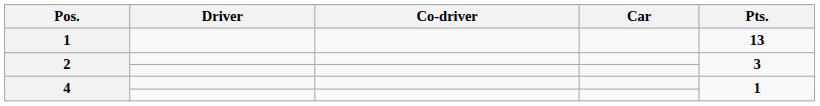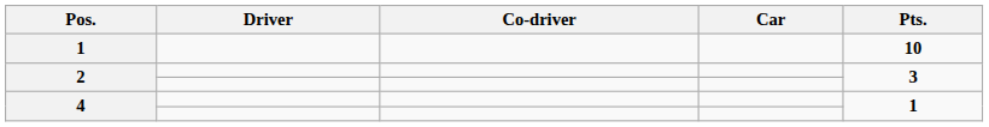row 2 | Pts.: 13 -> 10
